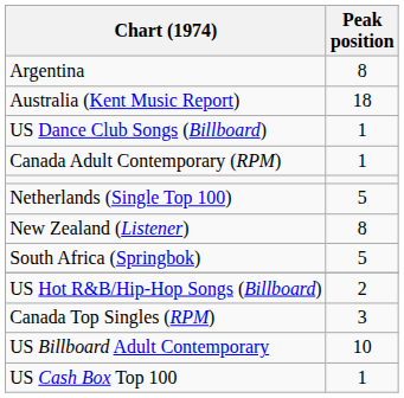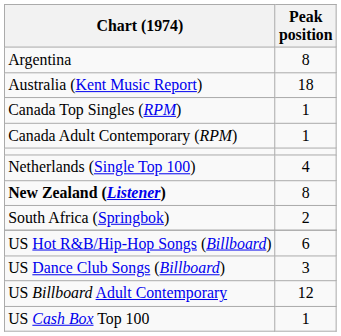row 4 | Chart (1974): US Dance Club Songs (Billboard) -> Canada Top Singles (RPM)
row 7 | Peak position: 5 -> 4
row 8 | Chart (1974): normal -> bold
row 9 | Peak position: 5 -> 2
row 10 | Peak position: 2 -> 6
row 11 | Chart (1974): Canada Top Singles (RPM) -> US Dance Club Songs (Billboard)
row 12 | Peak position: 10 -> 12
